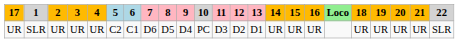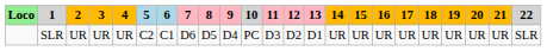columns swapped: Loco <-> 17
